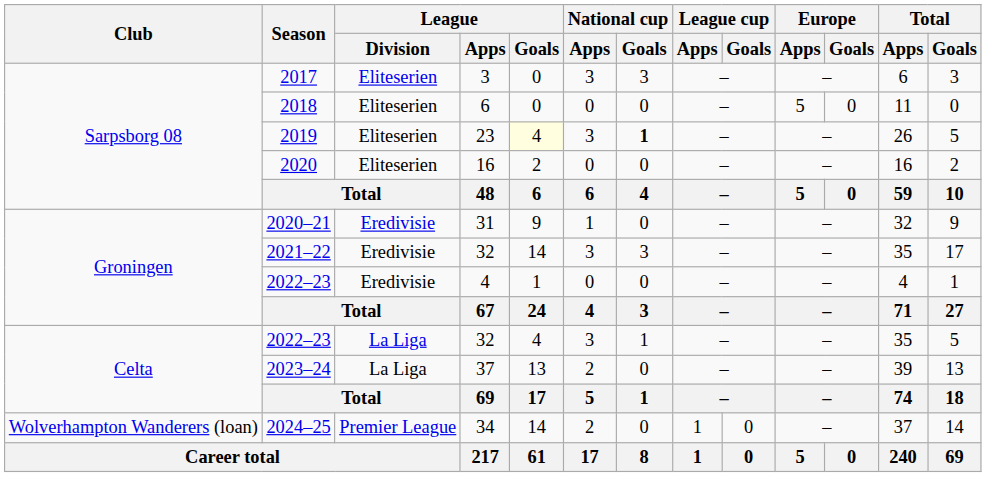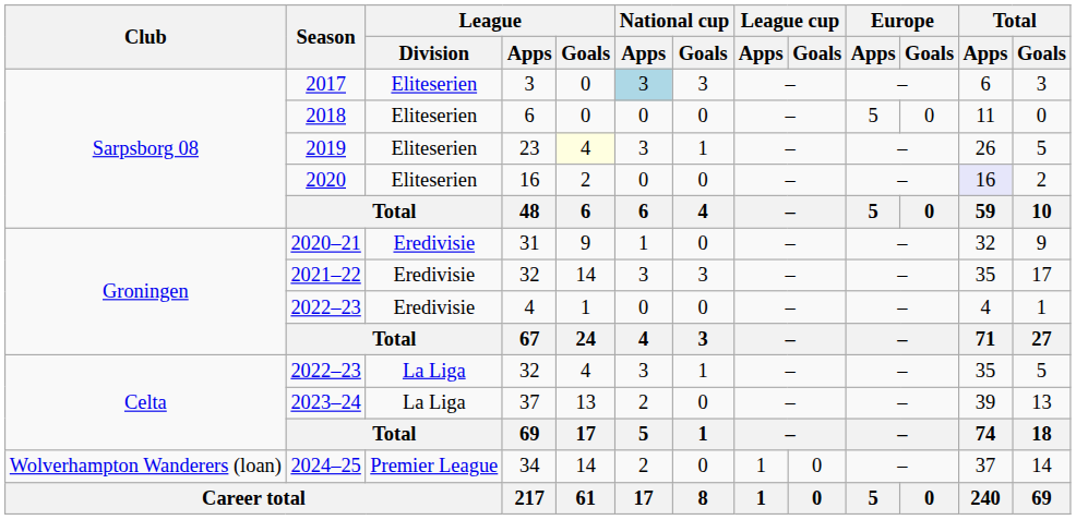2017 | National cup / Apps: no background -> lightblue background
2019 | National cup / Goals: bold -> normal
2020 | Total / Apps: no background -> lavender background
